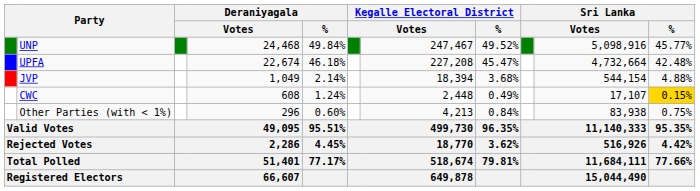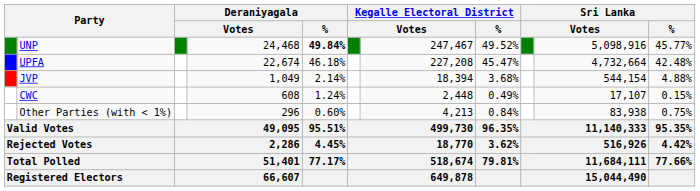UNP | Deraniyagala / %: normal -> bold
CWC | Sri Lanka / %: gold background -> no background
